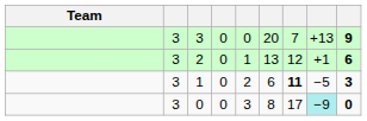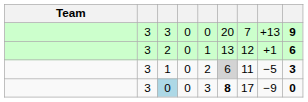row 4 | column 6: no background -> lightgrey background
row 4 | column 7: bold -> normal
row 5 | column 3: no background -> lightblue background
row 5 | column 6: normal -> bold
row 5 | column 8: paleturquoise background -> no background
